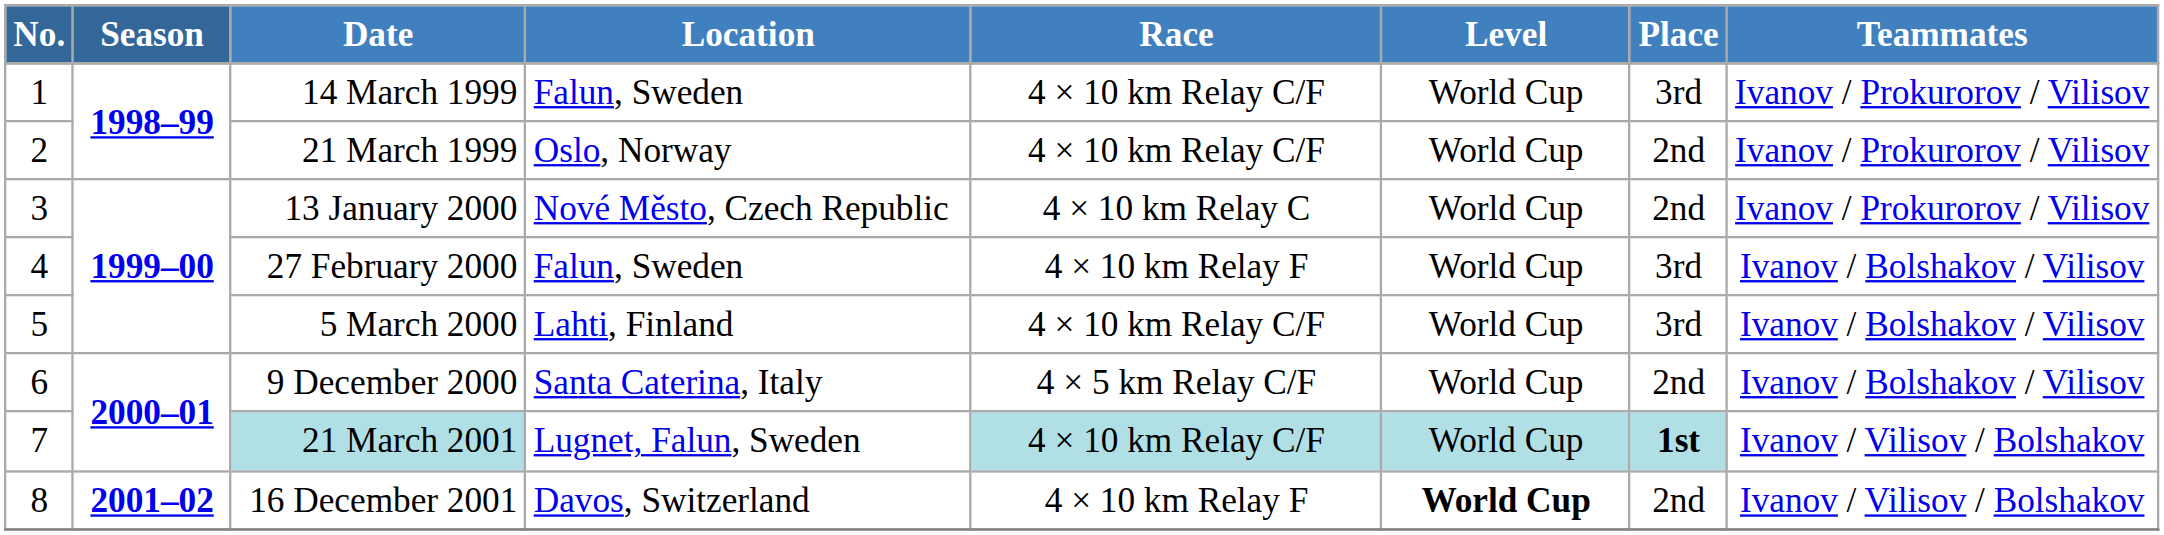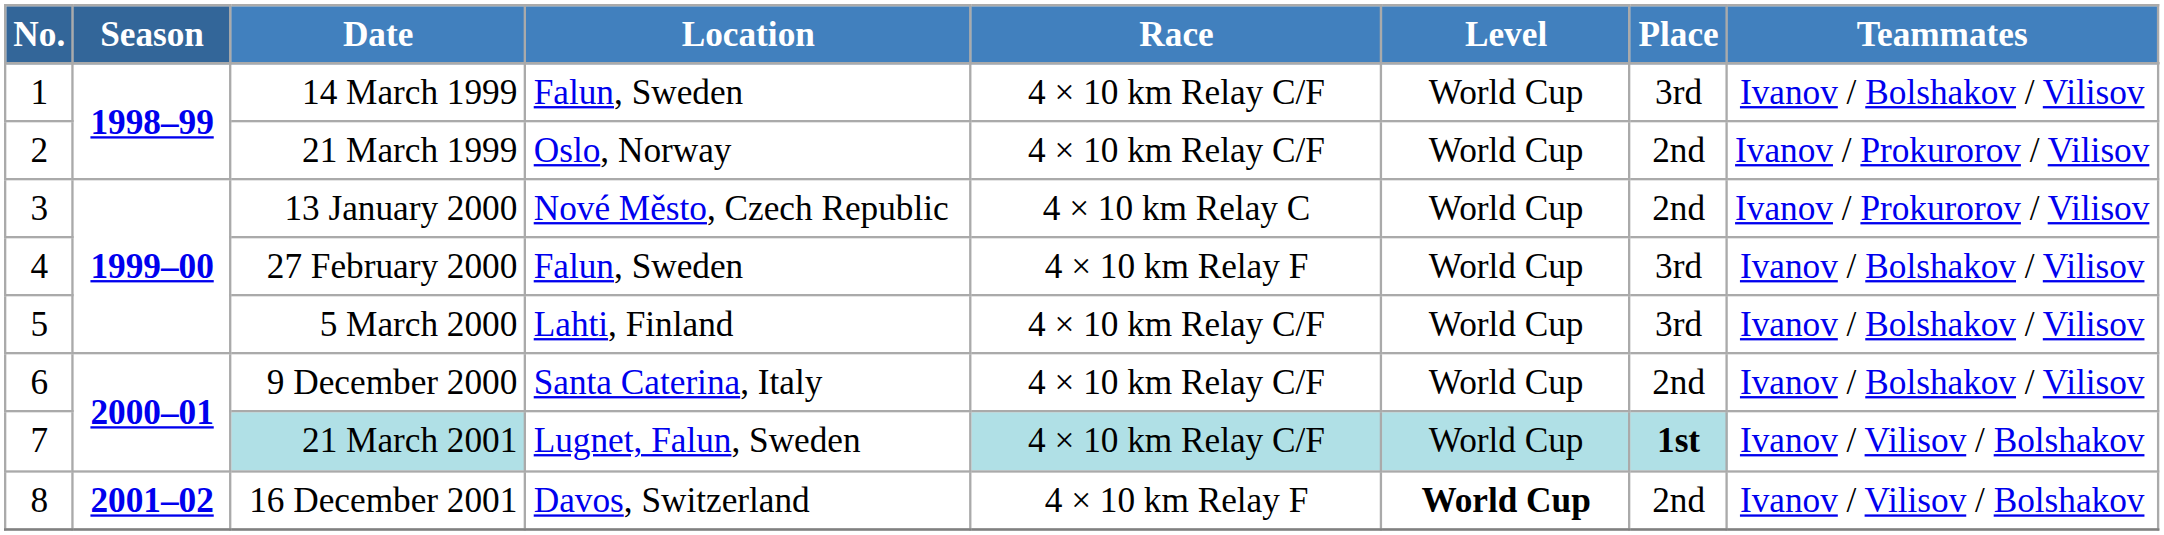14 March 1999 | Teammates: Ivanov / Prokurorov / Vilisov -> Ivanov / Bolshakov / Vilisov
9 December 2000 | Race: 4 × 5 km Relay C/F -> 4 × 10 km Relay C/F
